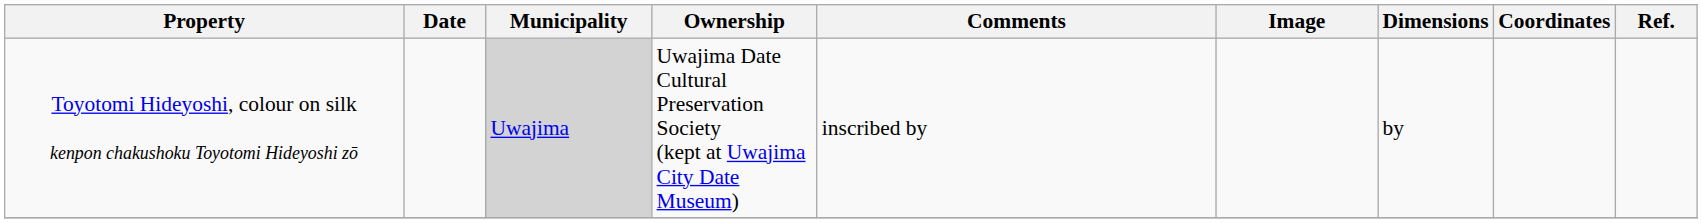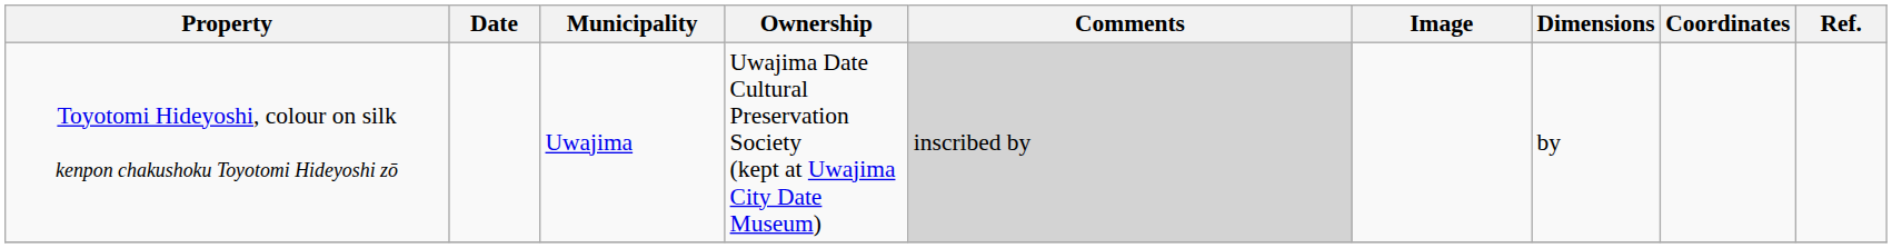row 2 | Municipality: lightgrey background -> no background
row 2 | Comments: no background -> lightgrey background
